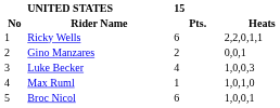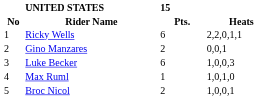Luke Becker | 15 / Pts.: 4 -> 6
Broc Nicol | 15 / Pts.: 6 -> 2
